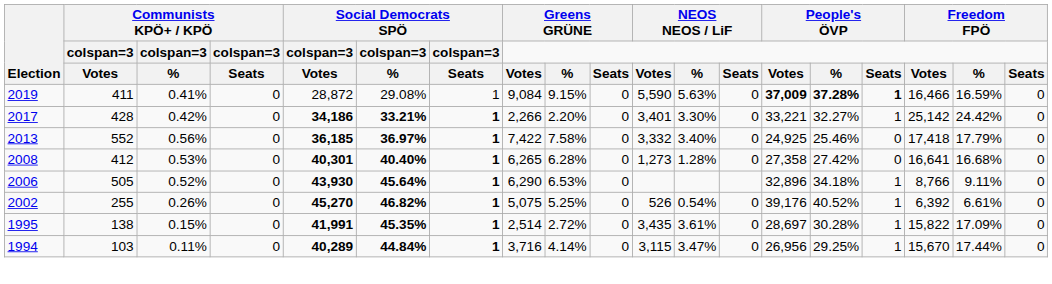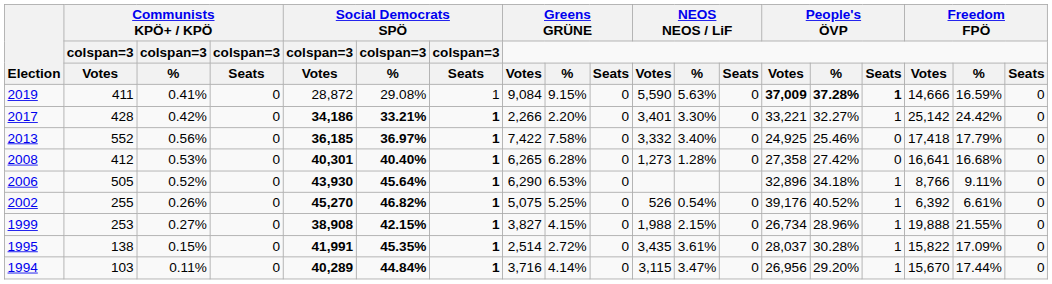2019 | Freedom FPÖ / Votes: 16,466 -> 14,666
+ row: 1999 | 253 | 0.27% | 0 | 38,908 | 42.15% | 1 | 3,827 | 4.15% | 0 | 1,988 | 2.15% | 0 | 26,734 | 28.96% | 1 | 19,888 | 21.55% | 0
1995 | People's ÖVP / Votes: 28,697 -> 28,037
1994 | People's ÖVP / %: 29.25% -> 29.20%
